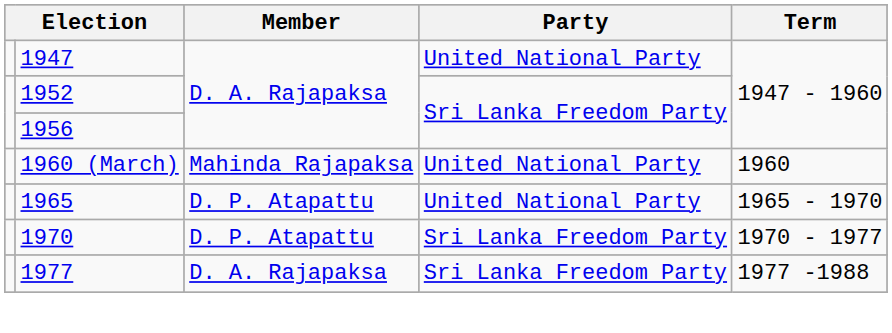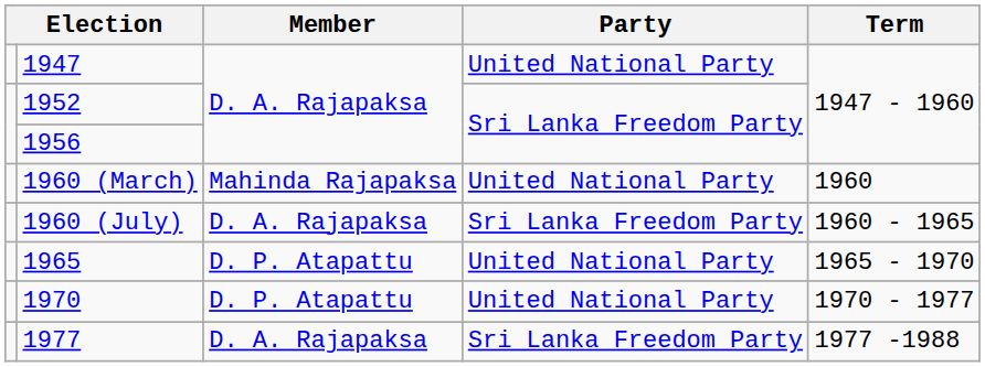+ row: 1960 (July) | D. A. Rajapaksa | Sri Lanka Freedom Party | 1960 - 1965
1970 | Party: Sri Lanka Freedom Party -> United National Party
